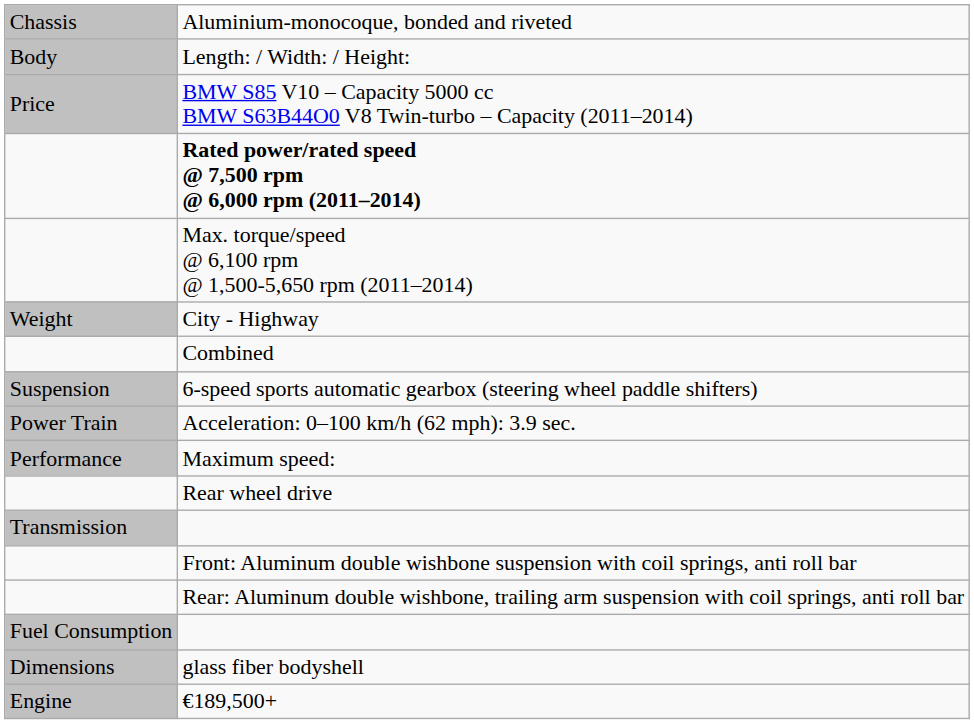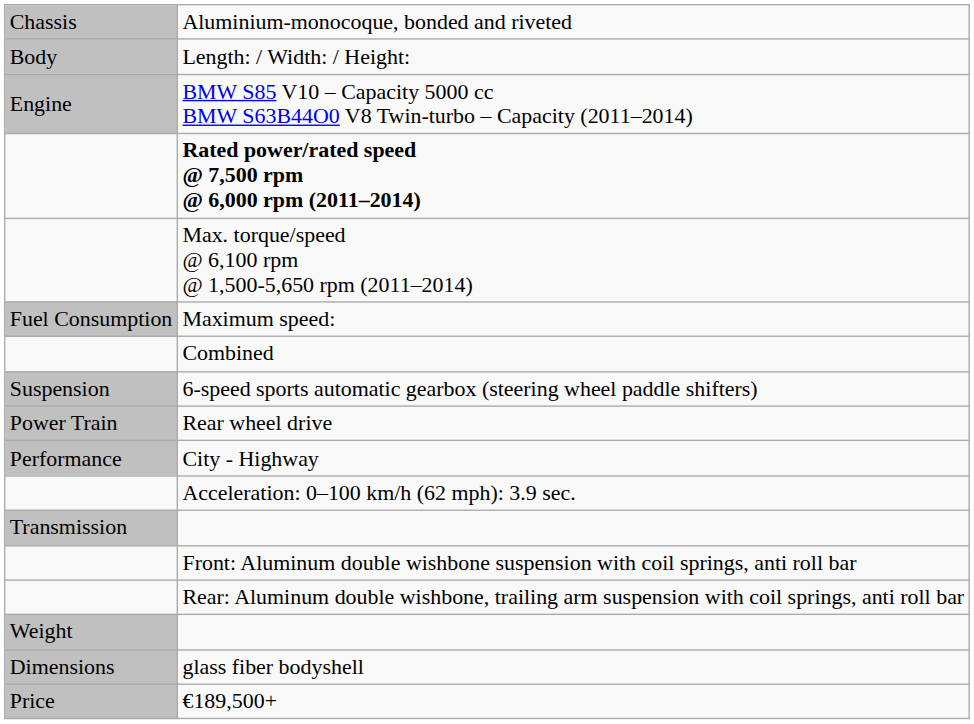row 3 | column 1: Price -> Engine
row 6 | column 1: Weight -> Fuel Consumption
row 6 | column 2: City - Highway -> Maximum speed:
row 9 | column 2: Acceleration: 0–100 km/h (62 mph): 3.9 sec. -> Rear wheel drive
row 10 | column 2: Maximum speed: -> City - Highway
row 11 | column 2: Rear wheel drive -> Acceleration: 0–100 km/h (62 mph): 3.9 sec.
row 15 | column 1: Fuel Consumption -> Weight
row 17 | column 1: Engine -> Price
